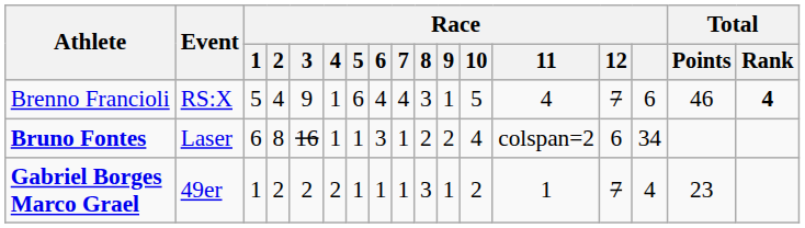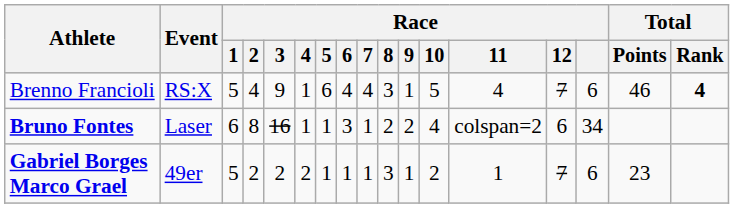Gabriel Borges Marco Grael | Race / 1: 1 -> 5
Gabriel Borges Marco Grael | Race: 4 -> 6
